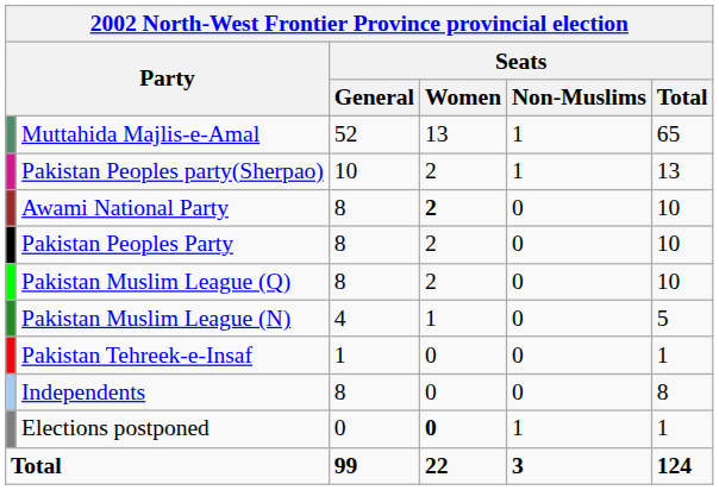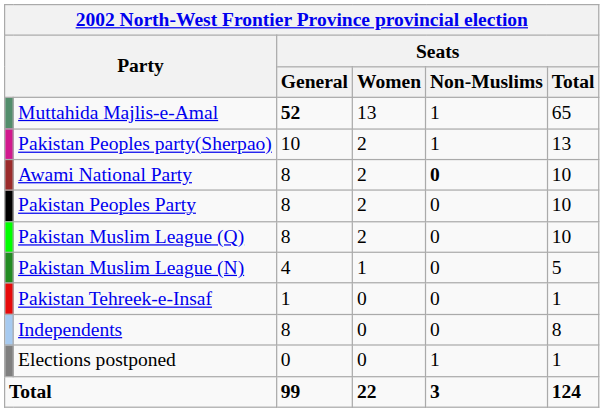Muttahida Majlis-e-Amal | Seats / General: normal -> bold
Awami National Party | Seats / Women: bold -> normal
Awami National Party | Seats / Non-Muslims: normal -> bold
Elections postponed | Seats / Women: bold -> normal
